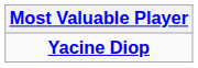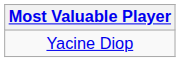row 2 | column 1: bold -> normal
